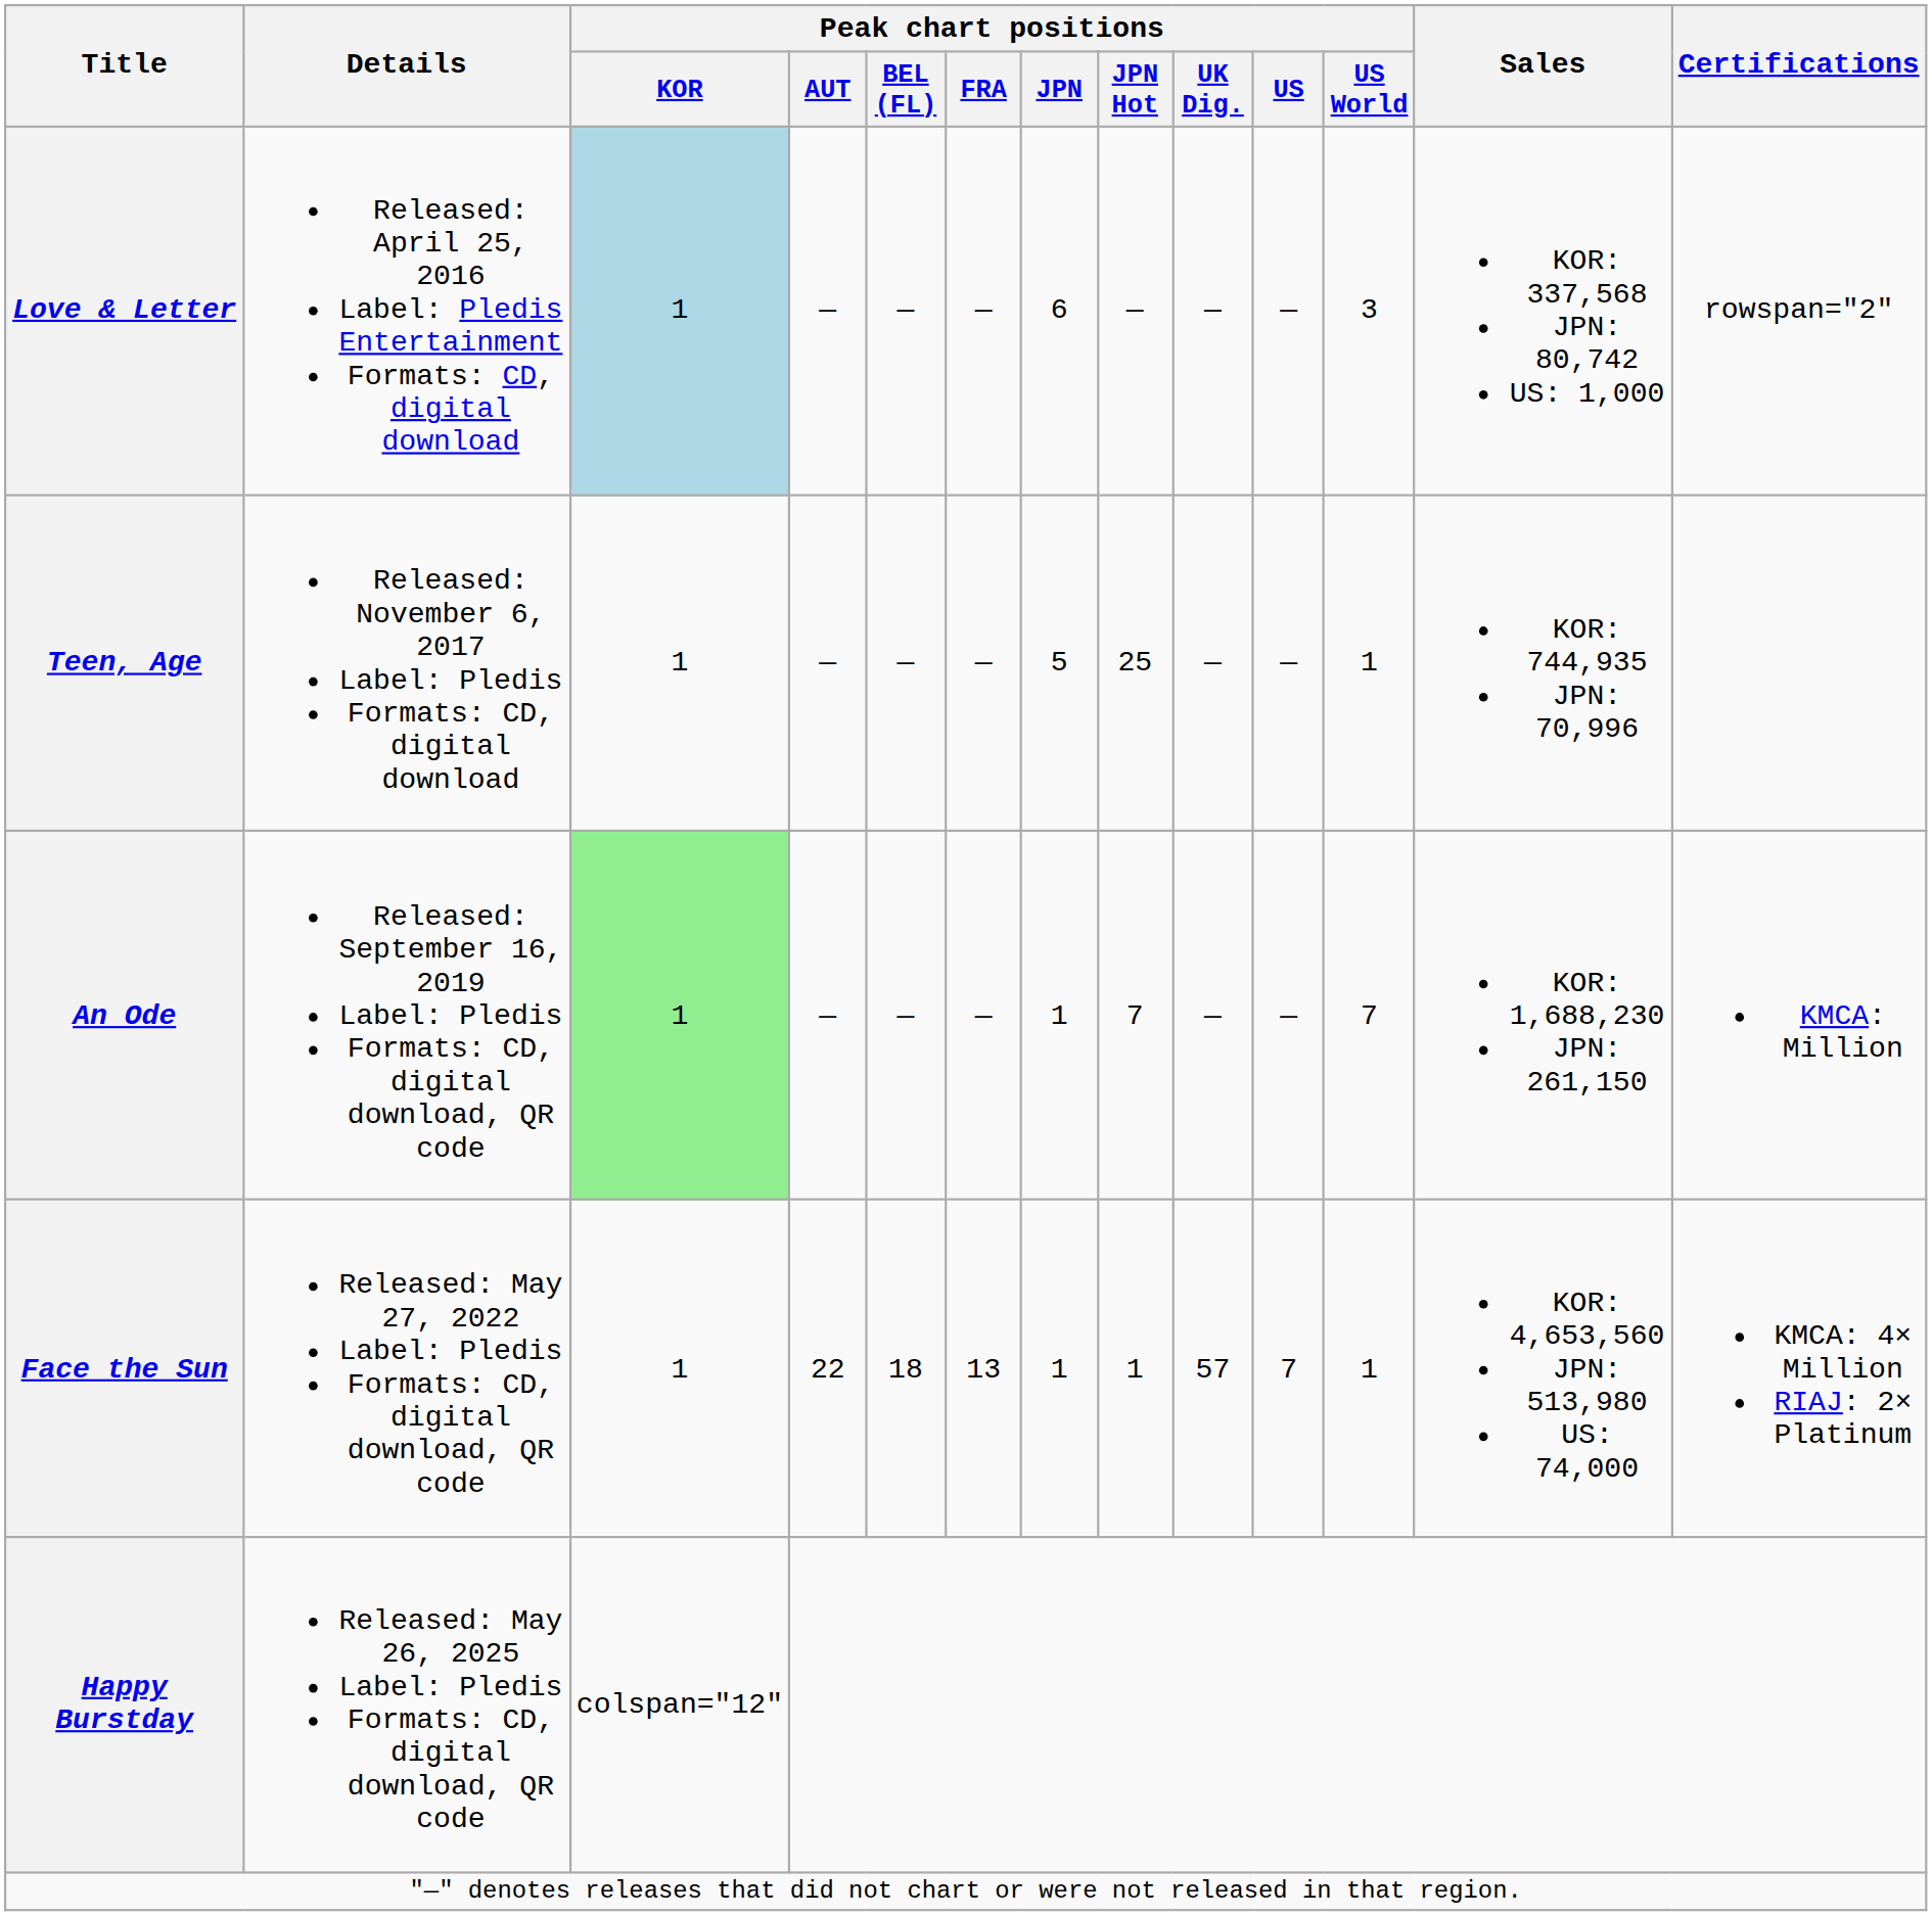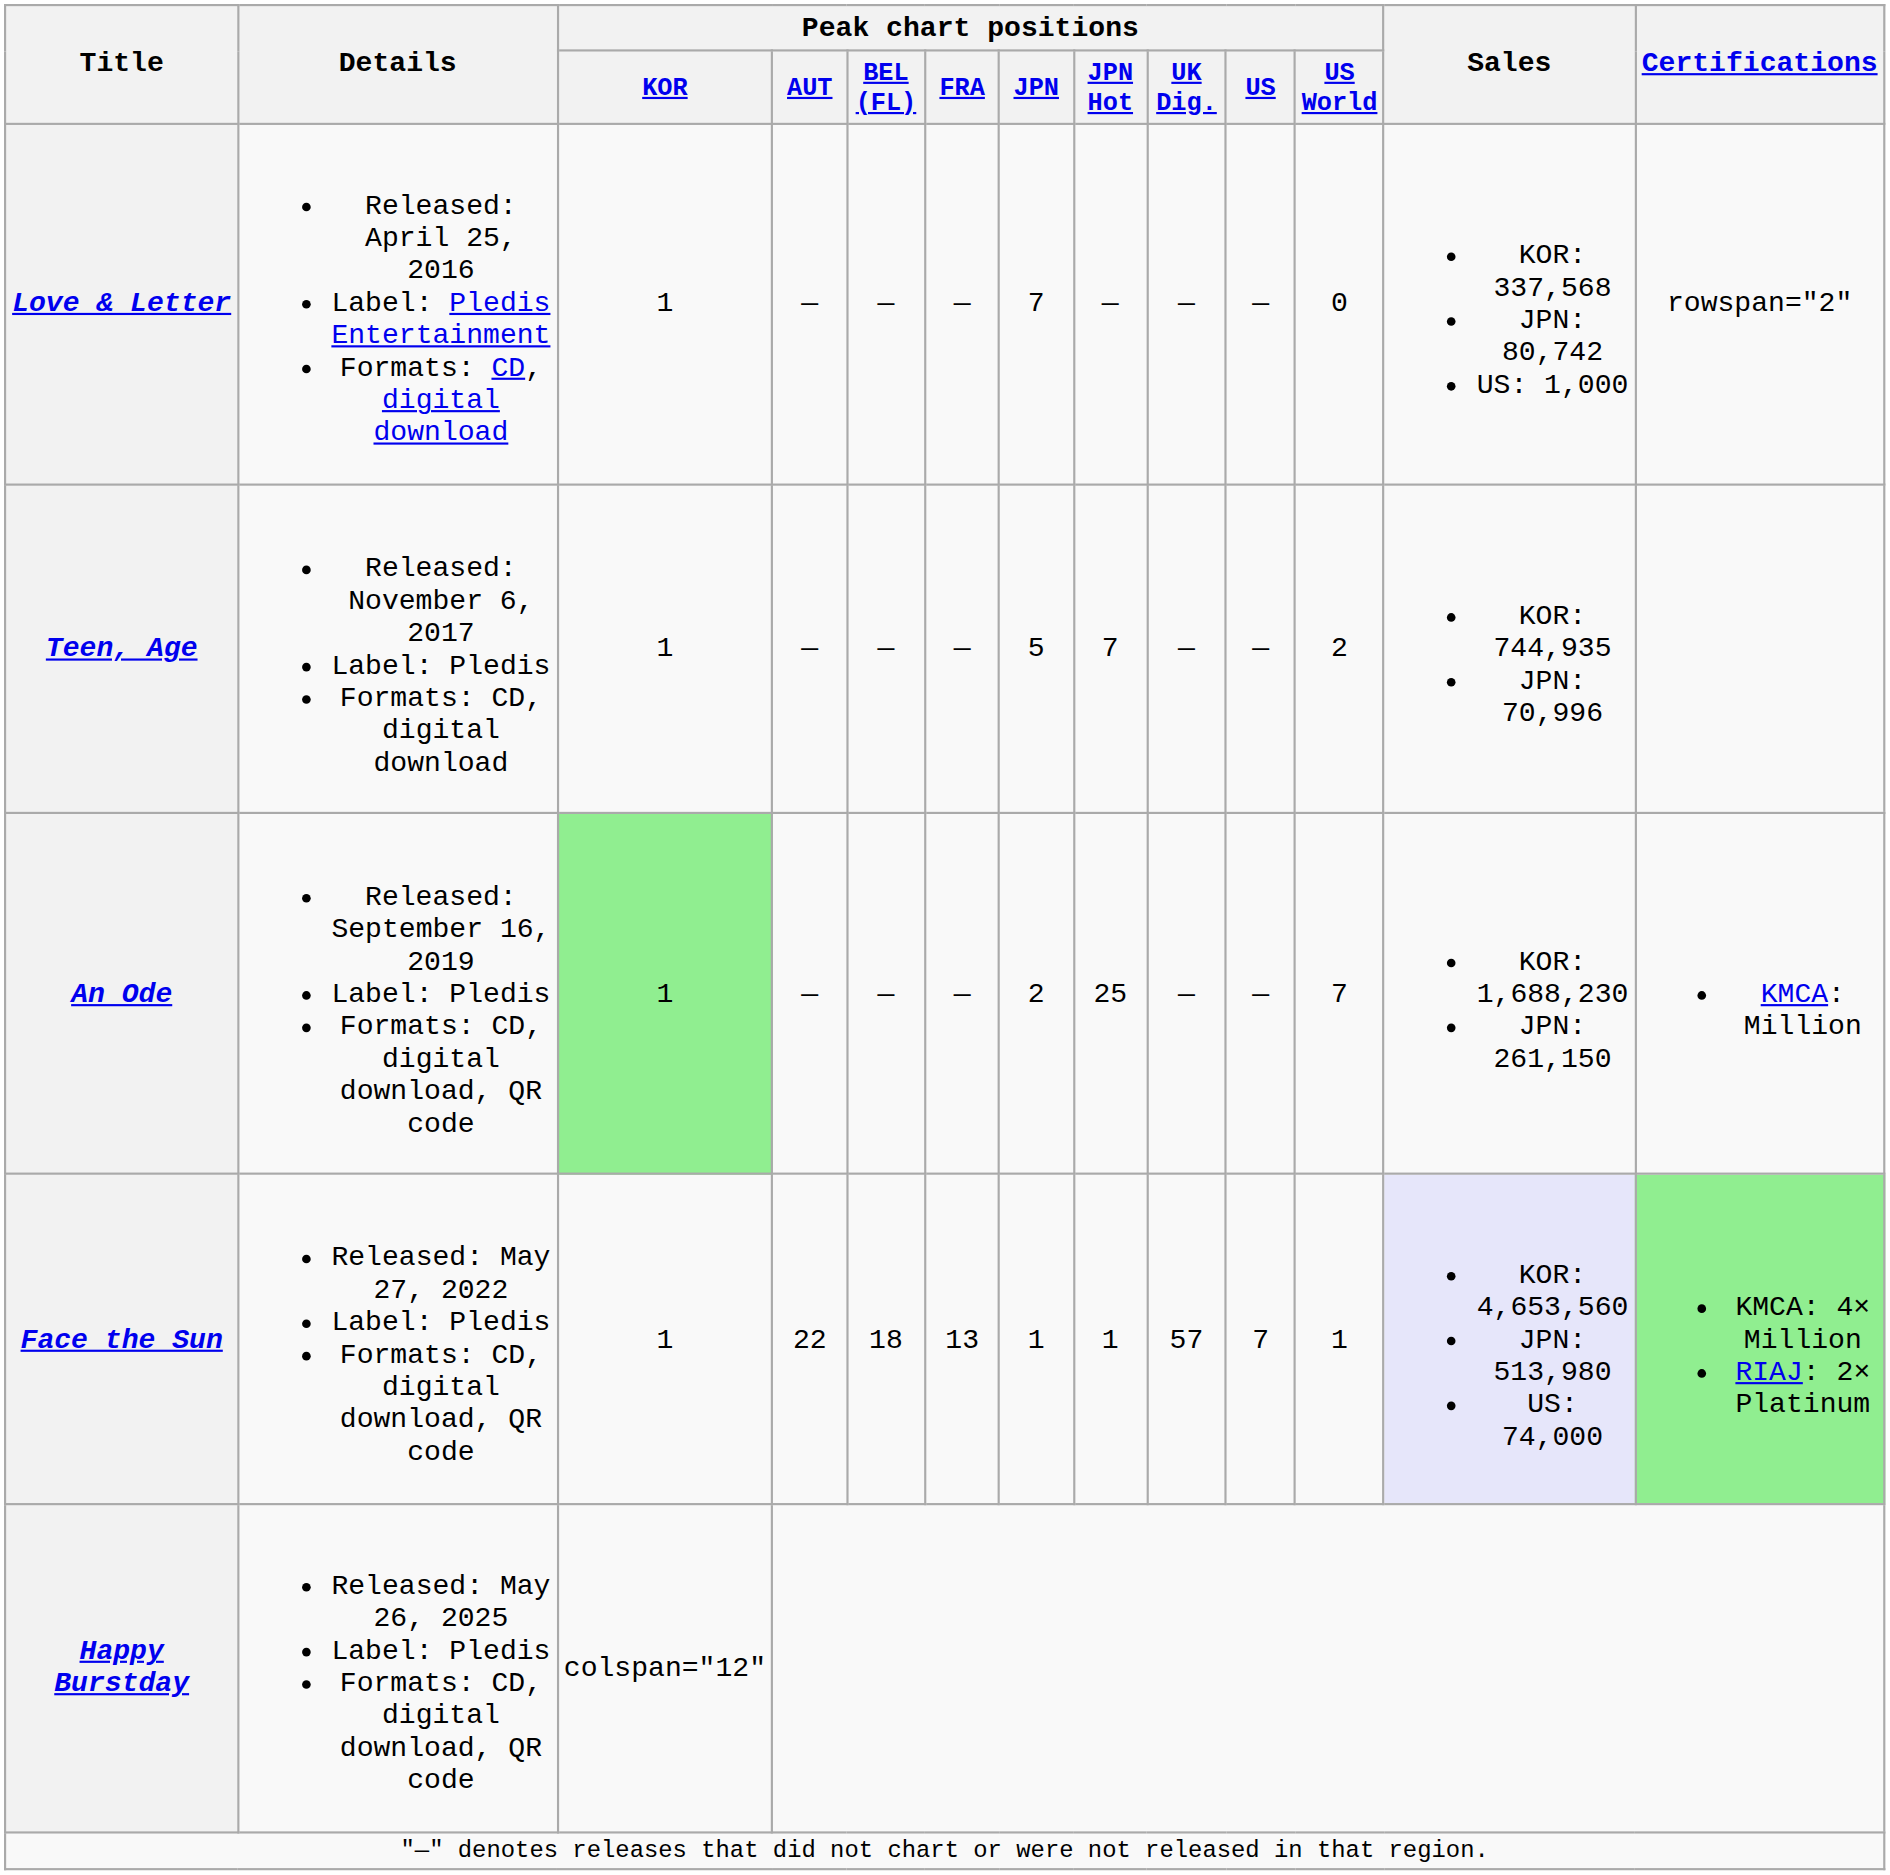Love & Letter | Peak chart positions / KOR: lightblue background -> no background
Love & Letter | Peak chart positions / JPN: 6 -> 7
Love & Letter | Peak chart positions / US World: 3 -> 0
Teen, Age | Peak chart positions / JPN Hot: 25 -> 7
Teen, Age | Peak chart positions / US World: 1 -> 2
An Ode | Peak chart positions / JPN: 1 -> 2
An Ode | Peak chart positions / JPN Hot: 7 -> 25
Face the Sun | Sales: no background -> lavender background
Face the Sun | Certifications: no background -> lightgreen background
